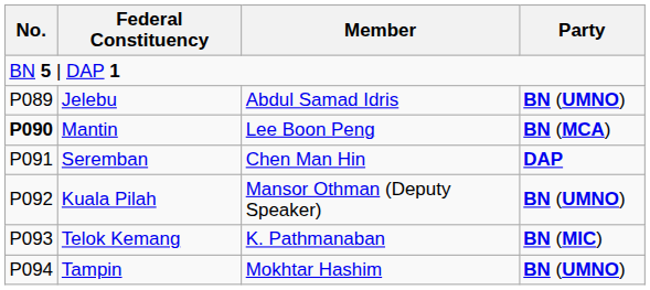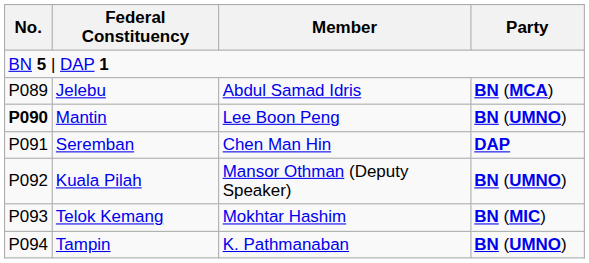Jelebu | Party: BN (UMNO) -> BN (MCA)
Mantin | Party: BN (MCA) -> BN (UMNO)
Telok Kemang | Member: K. Pathmanaban -> Mokhtar Hashim
Tampin | Member: Mokhtar Hashim -> K. Pathmanaban
